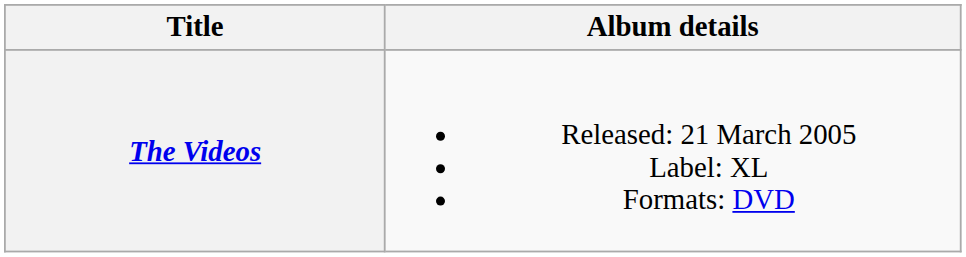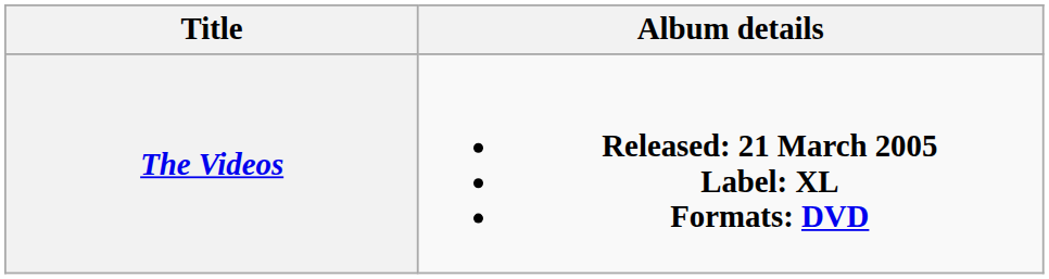The Videos | Album details: normal -> bold
